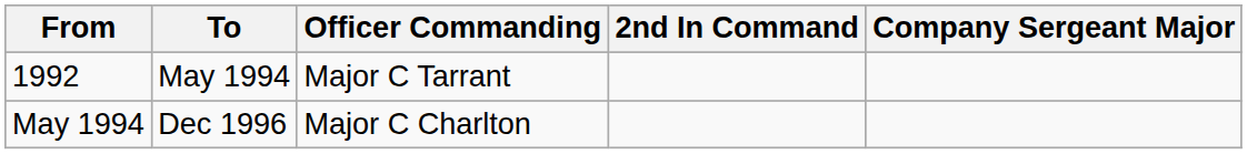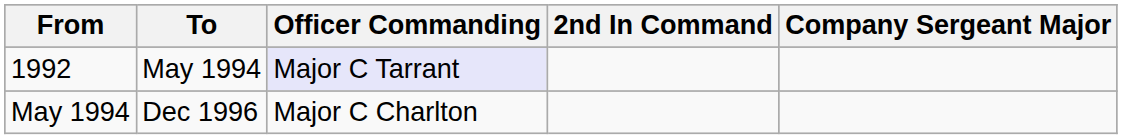1992 | Officer Commanding: no background -> lavender background
